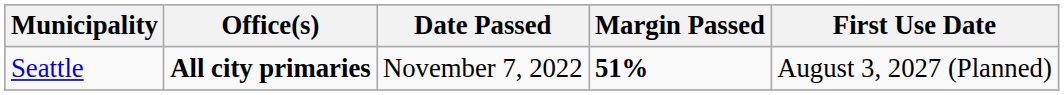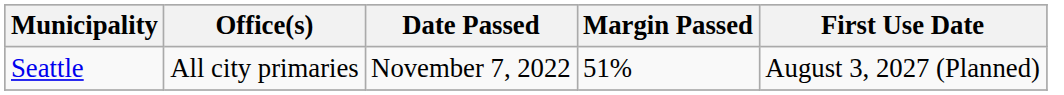row 2 | Office(s): bold -> normal
row 2 | Margin Passed: bold -> normal
